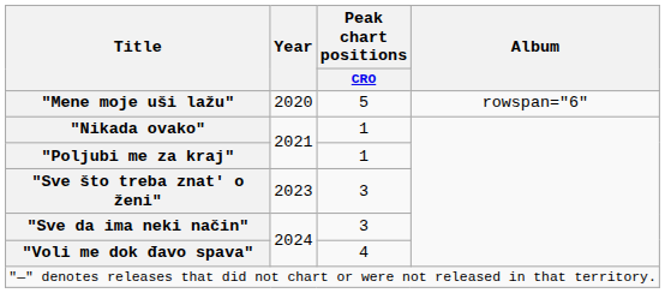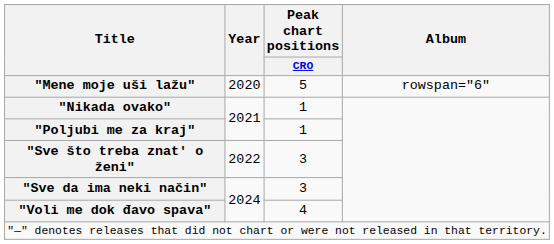"Sve što treba znat' o ženi" | Year: 2023 -> 2022
